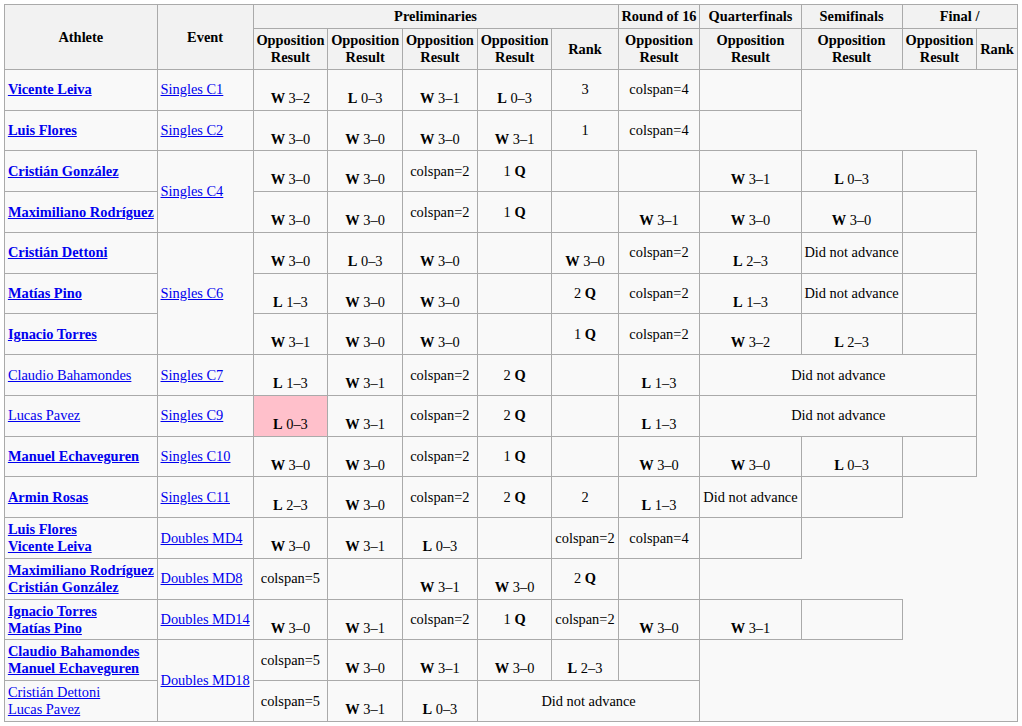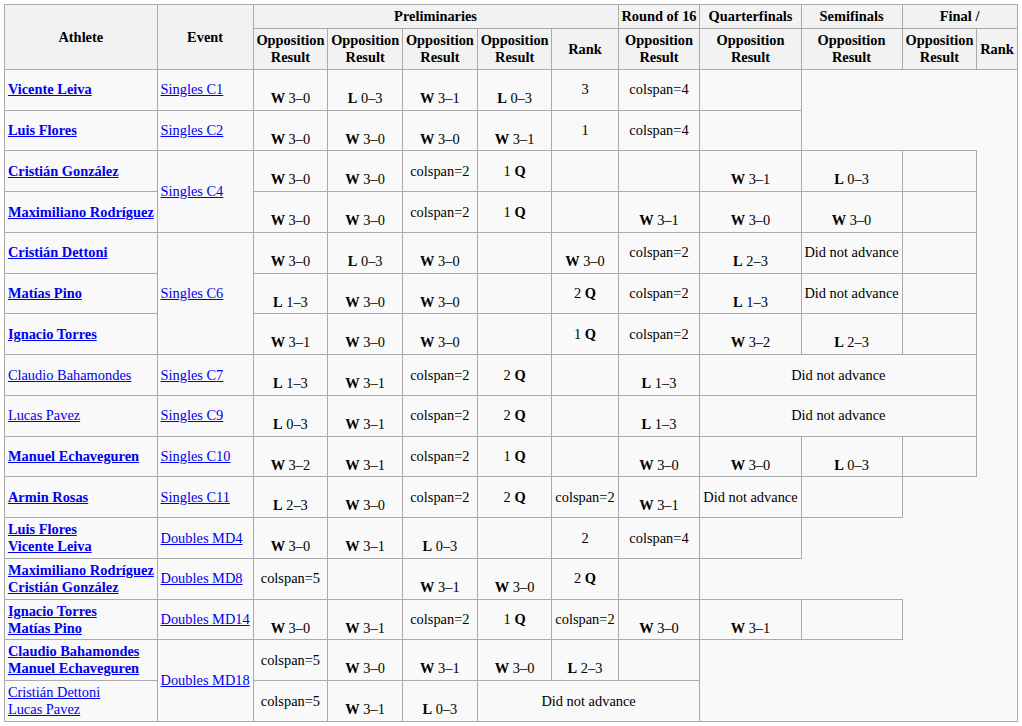Vicente Leiva | column 3: W 3–2 -> W 3–0
Lucas Pavez | column 3: pink background -> no background
Manuel Echaveguren | column 3: W 3–0 -> W 3–2
Manuel Echaveguren | column 4: W 3–0 -> W 3–1
Armin Rosas | Preliminaries / Rank: 2 -> colspan=2
Armin Rosas | Round of 16 / Opposition Result: L 1–3 -> W 3–1
Luis Flores Vicente Leiva | Preliminaries / Rank: colspan=2 -> 2
